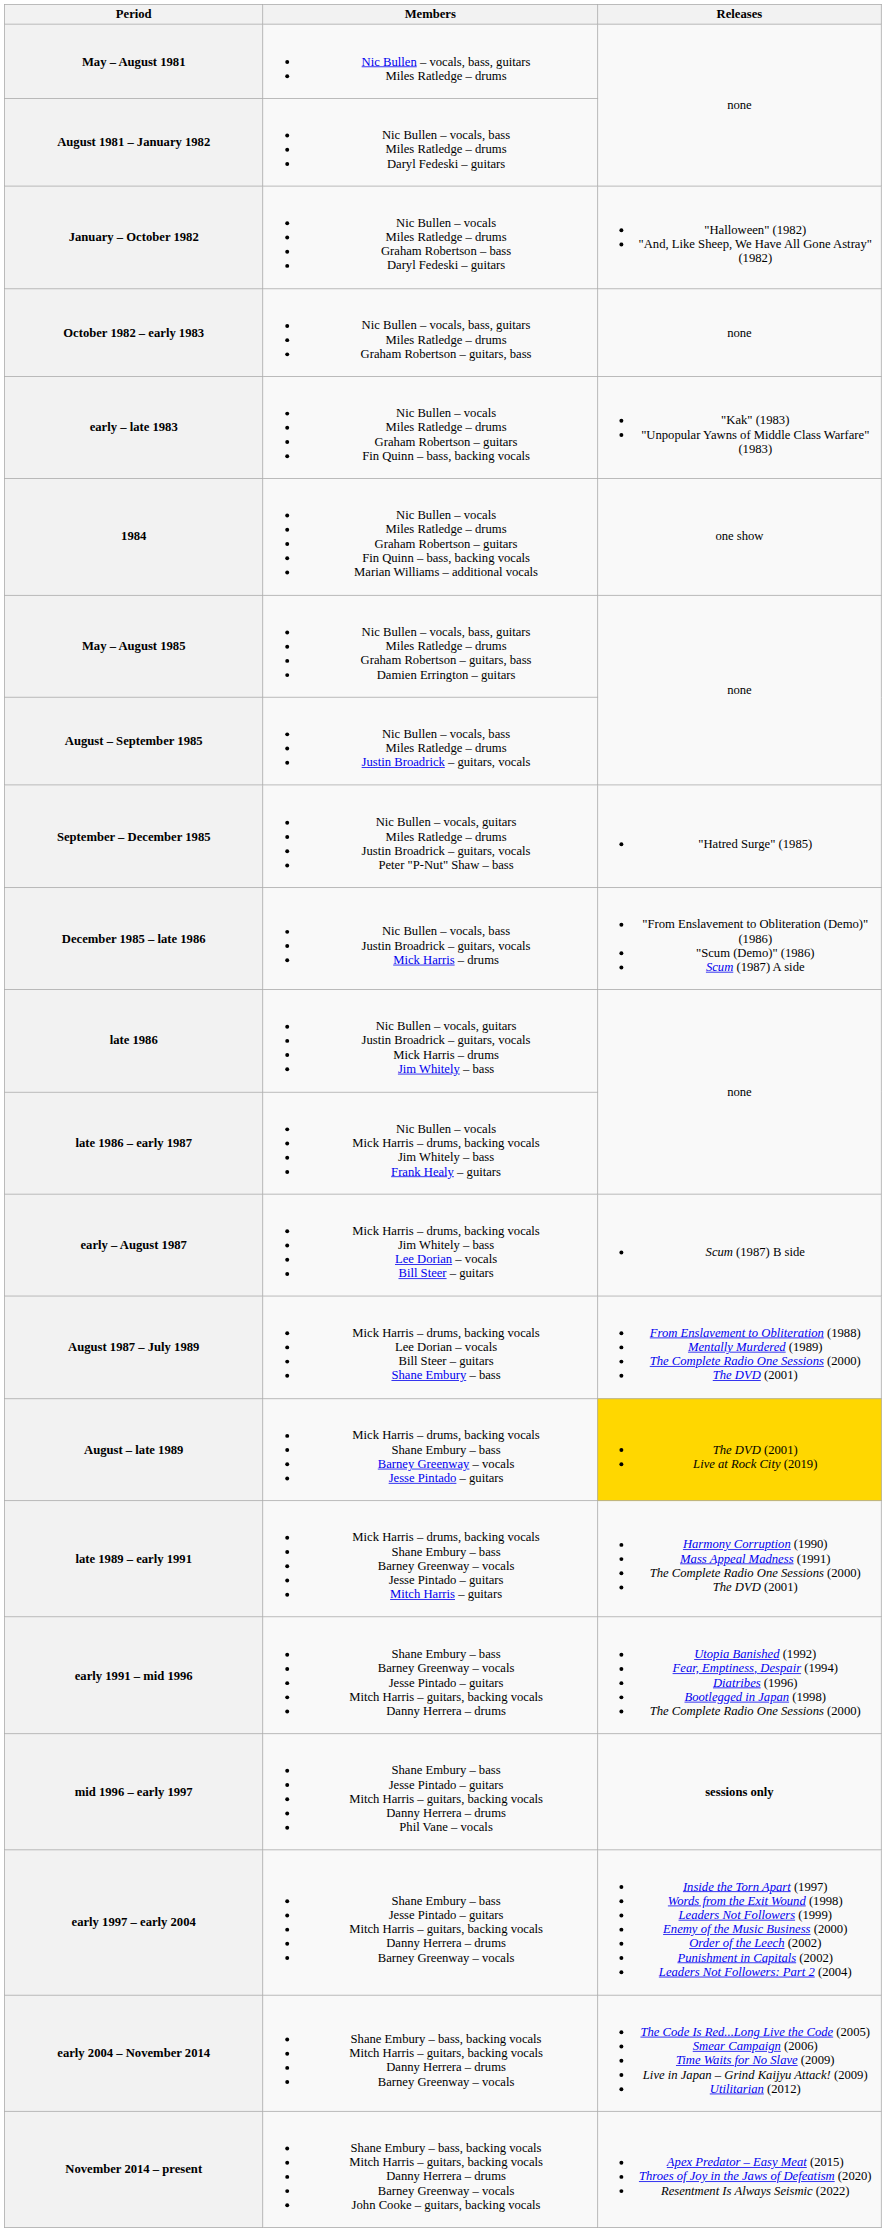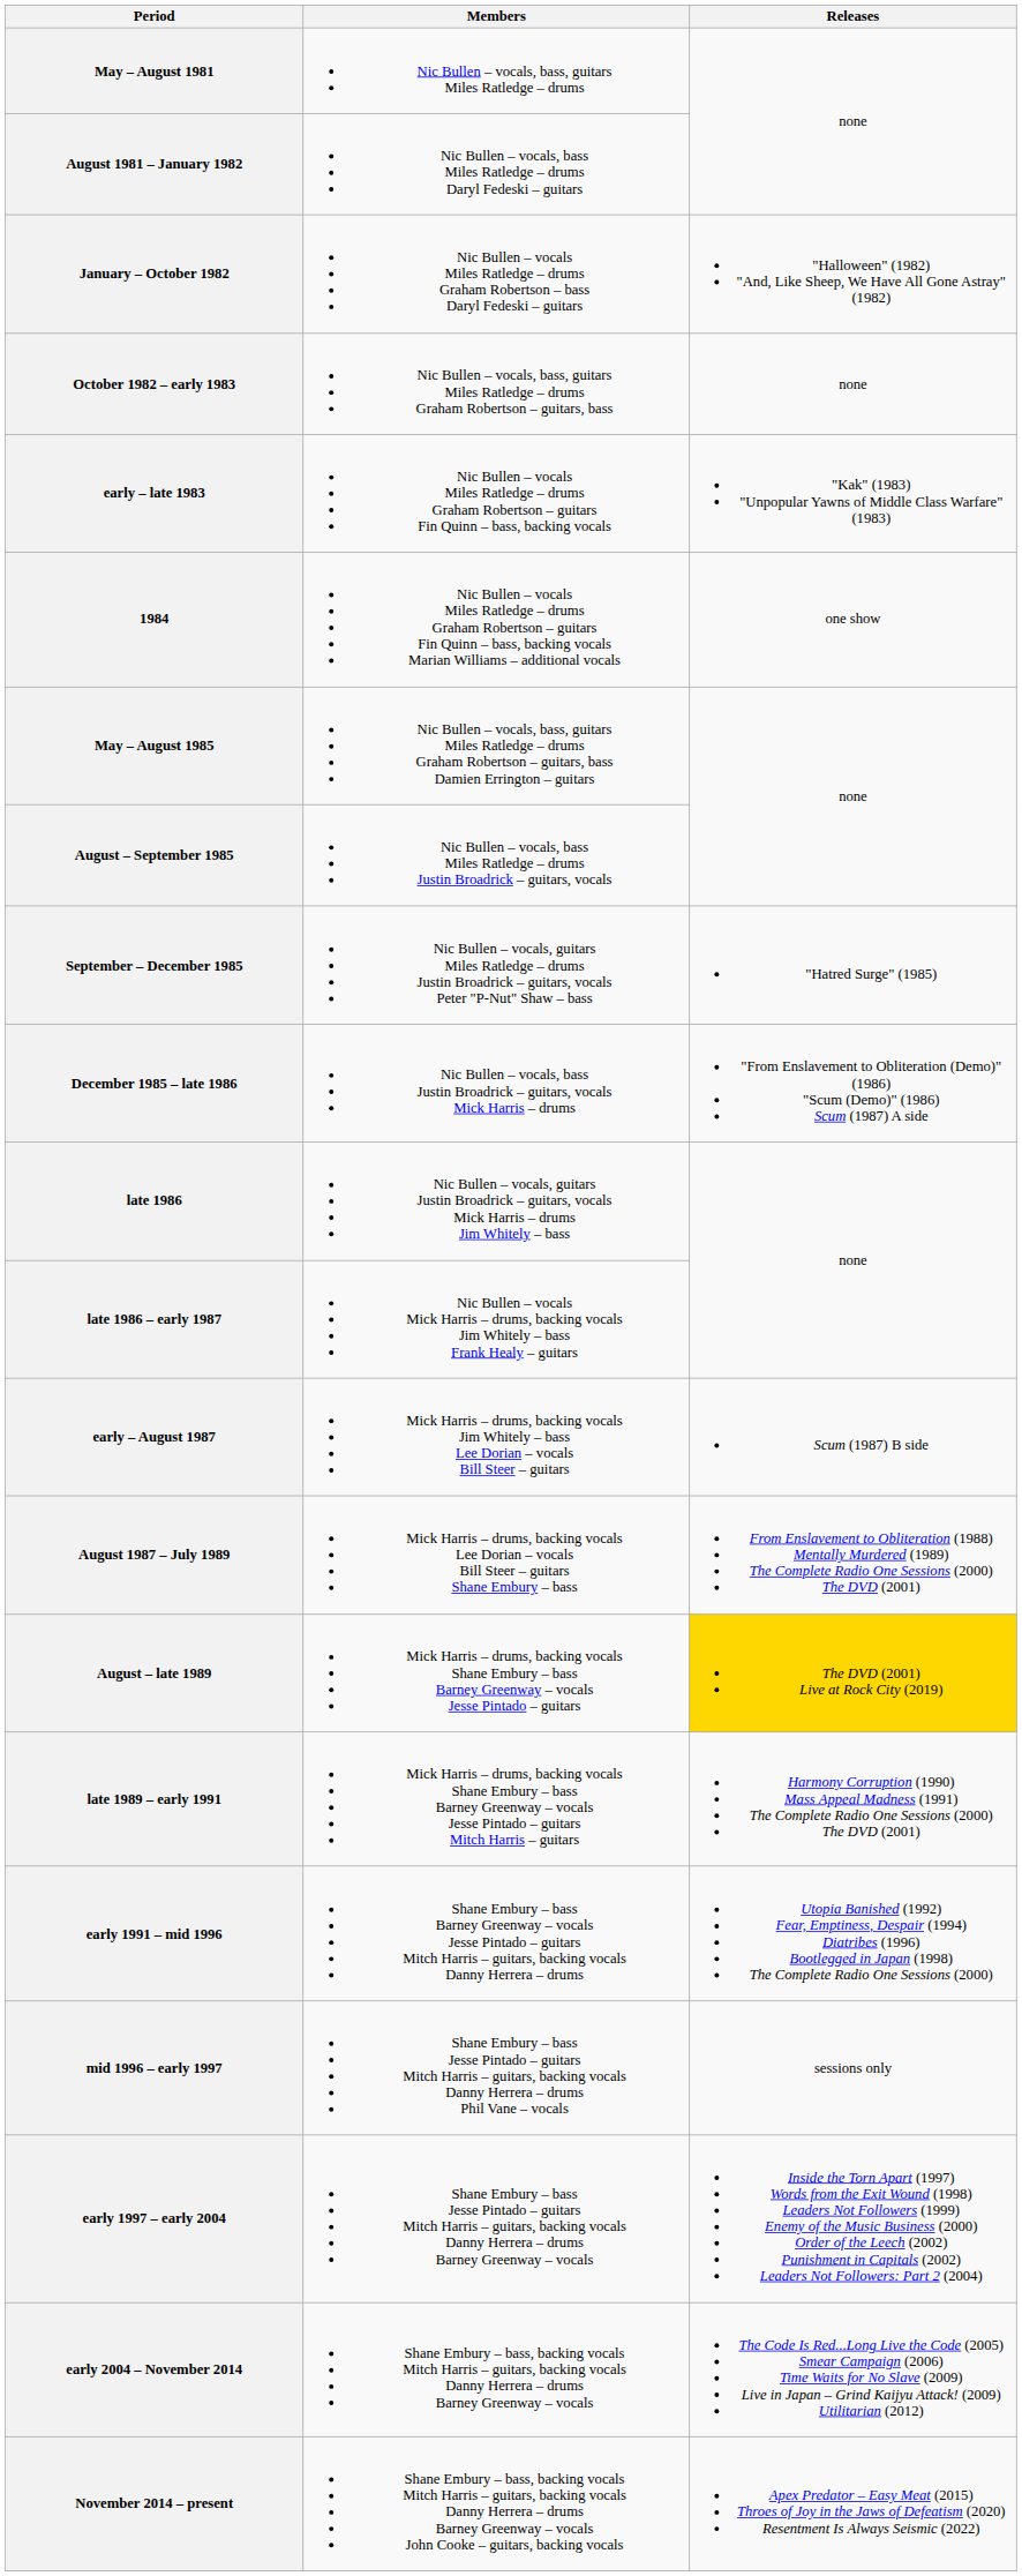mid 1996 – early 1997 | Releases: bold -> normal
